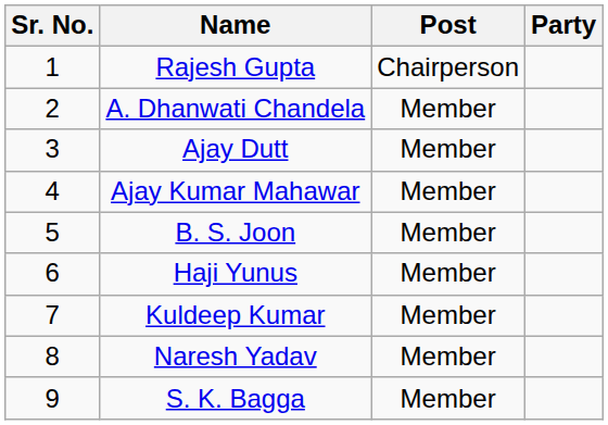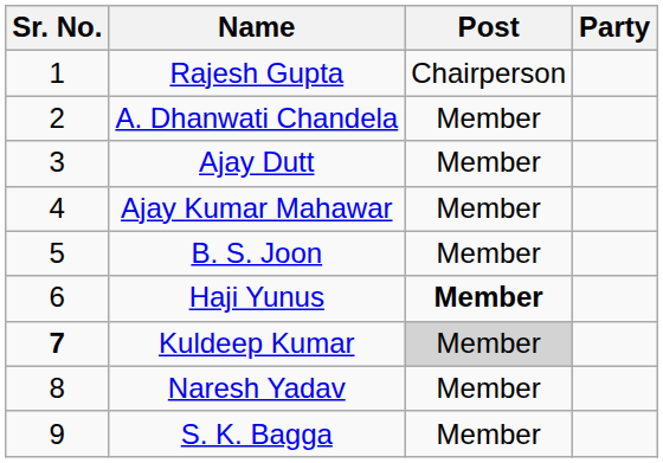Haji Yunus | Post: normal -> bold
Kuldeep Kumar | Sr. No.: normal -> bold
Kuldeep Kumar | Post: no background -> lightgrey background
